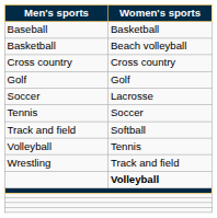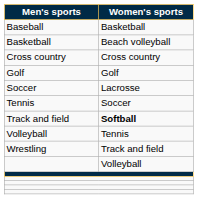row 8 | Women's sports: normal -> bold
row 11 | Women's sports: bold -> normal
